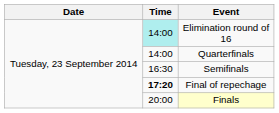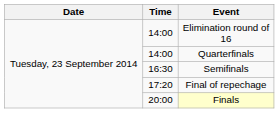Elimination round of 16 | Time: paleturquoise background -> no background
Final of repechage | Time: bold -> normal
